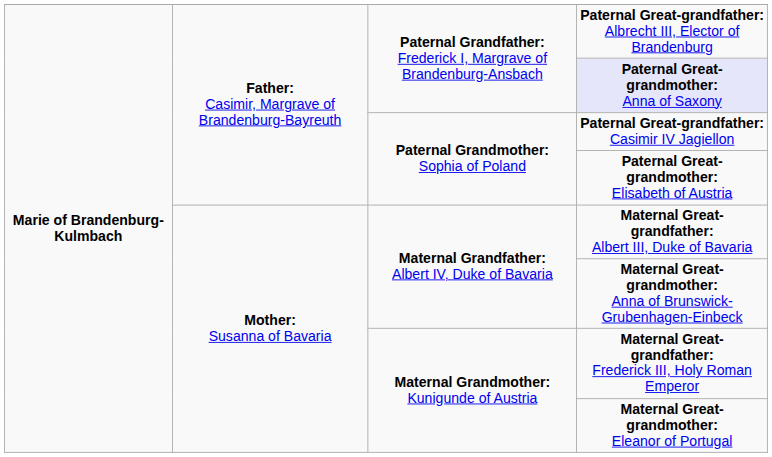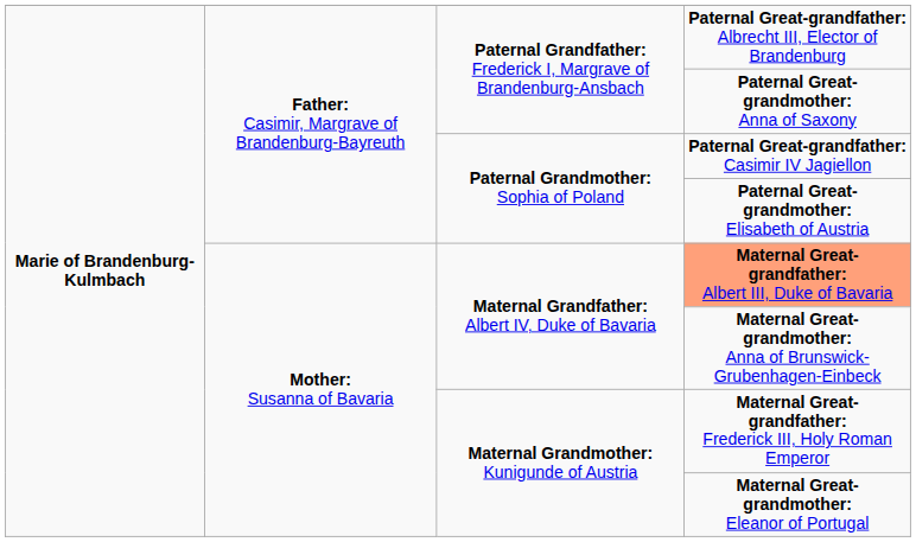Paternal Great-grandmother: Anna of Saxony | column 4: lavender background -> no background
Maternal Great-grandfather: Albert III, Duke of Bavaria | column 4: no background -> lightsalmon background
